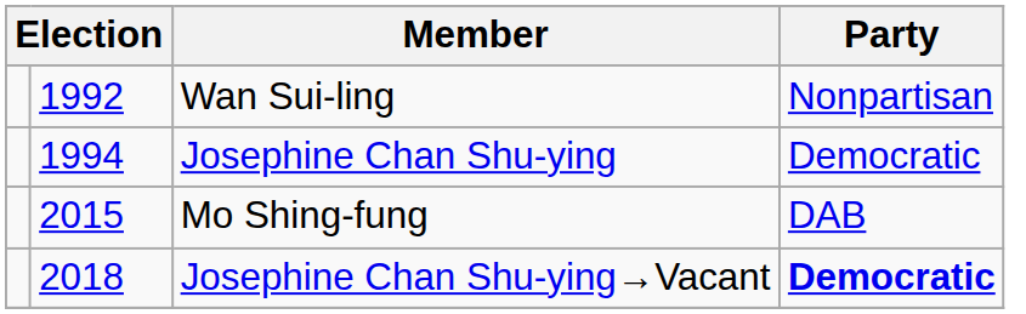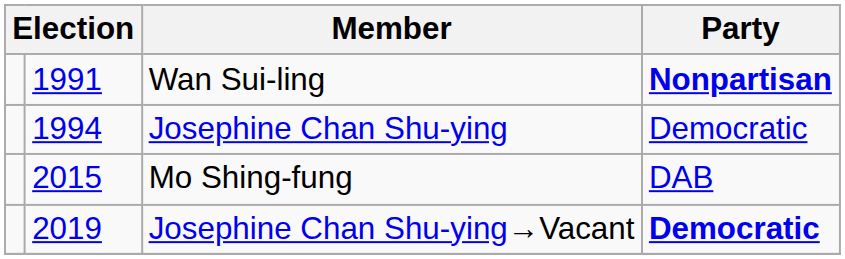Wan Sui-ling | column 2: 1992 -> 1991
Wan Sui-ling | Party: normal -> bold
Josephine Chan Shu-ying→Vacant | column 2: 2018 -> 2019
